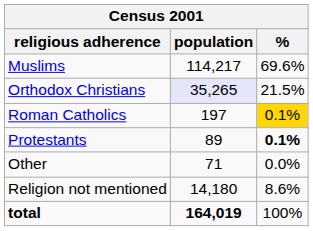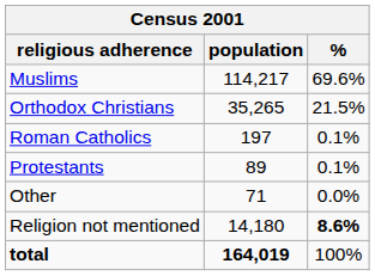Orthodox Christians | population: lavender background -> no background
Roman Catholics | %: gold background -> no background
Protestants | %: bold -> normal
Religion not mentioned | %: normal -> bold
